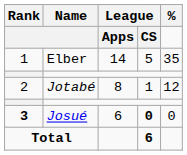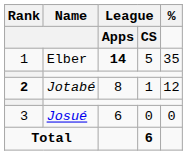Elber | League / Apps: normal -> bold
Jotabé | Rank: normal -> bold
Josué | Rank: bold -> normal
Josué | League / CS: bold -> normal
